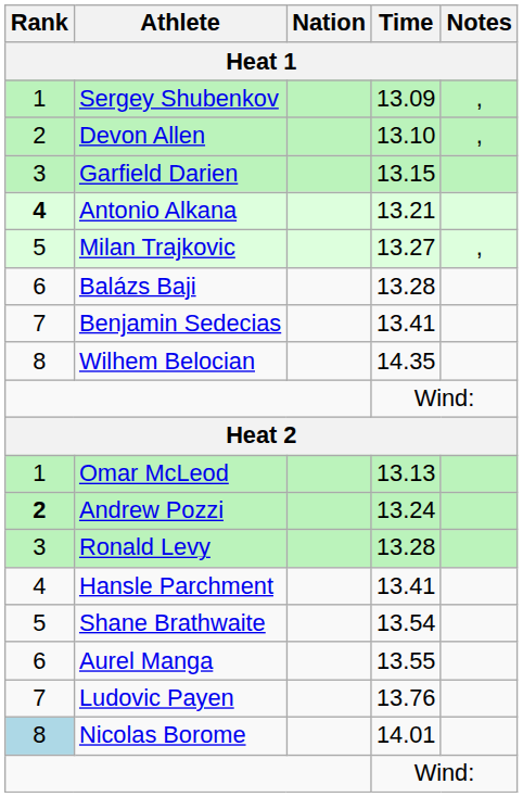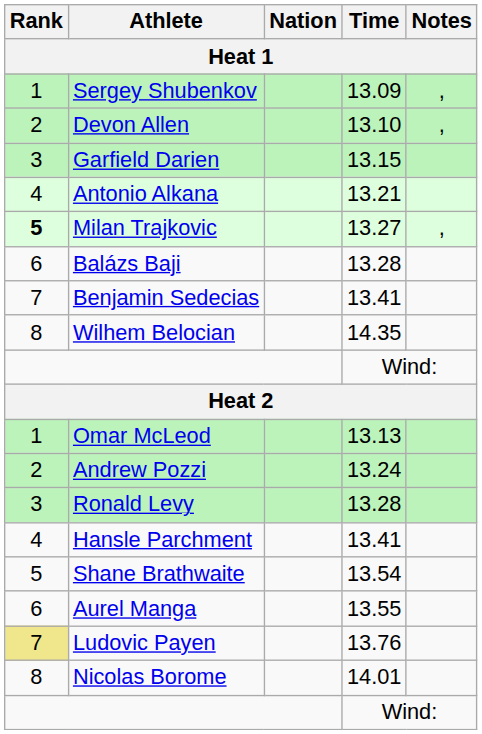Antonio Alkana | Rank: bold -> normal
Milan Trajkovic | Rank: normal -> bold
Andrew Pozzi | Rank: bold -> normal
Ludovic Payen | Rank: no background -> khaki background
Nicolas Borome | Rank: lightblue background -> no background
